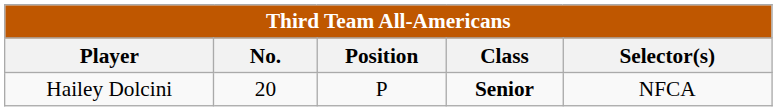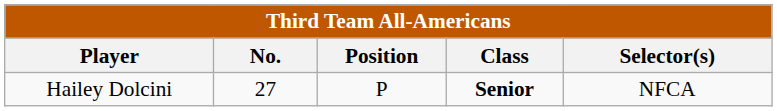Hailey Dolcini | No.: 20 -> 27
